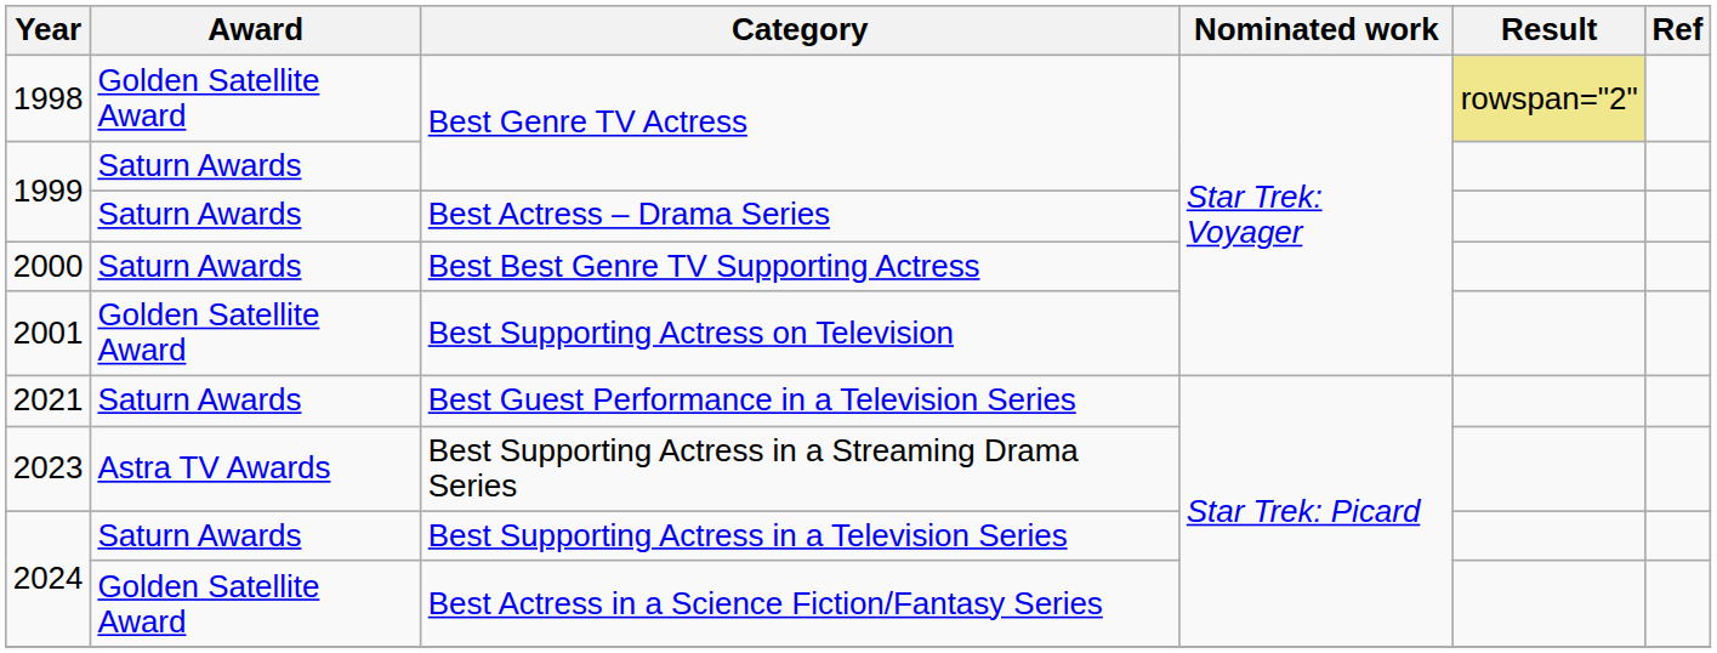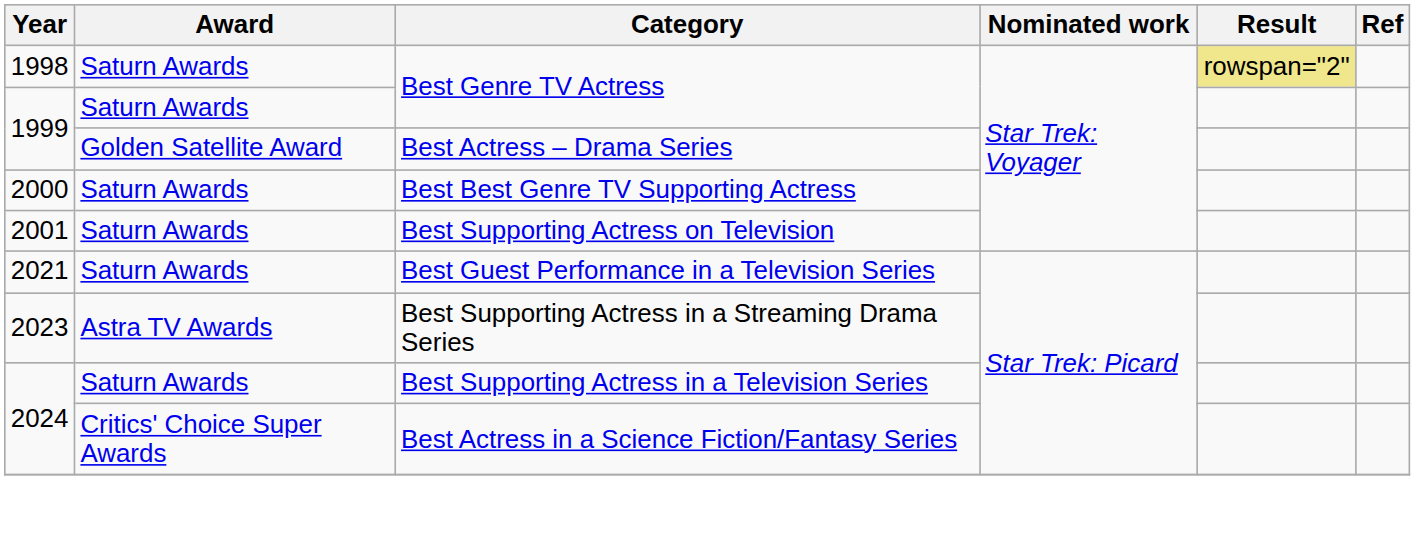1998 / Best Genre TV Actress | Award: Golden Satellite Award -> Saturn Awards
Best Actress – Drama Series | Award: Saturn Awards -> Golden Satellite Award
Best Supporting Actress on Television | Award: Golden Satellite Award -> Saturn Awards
Best Actress in a Science Fiction/Fantasy Series | Award: Golden Satellite Award -> Critics' Choice Super Awards
